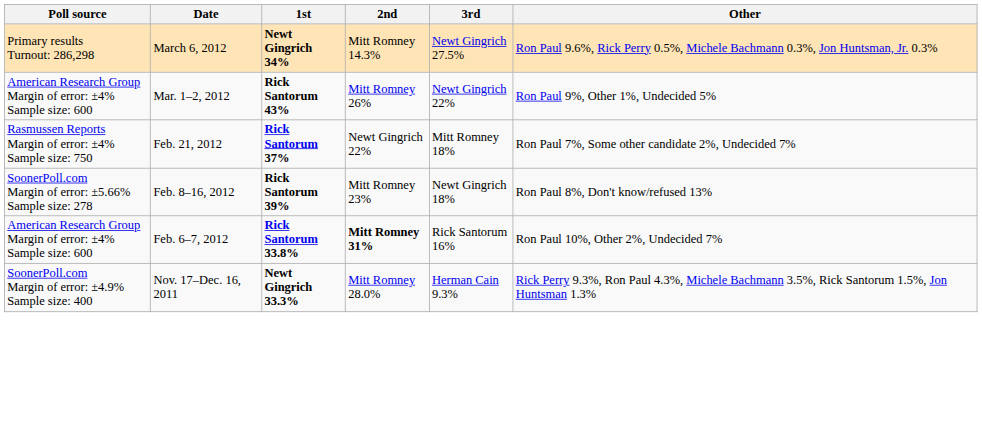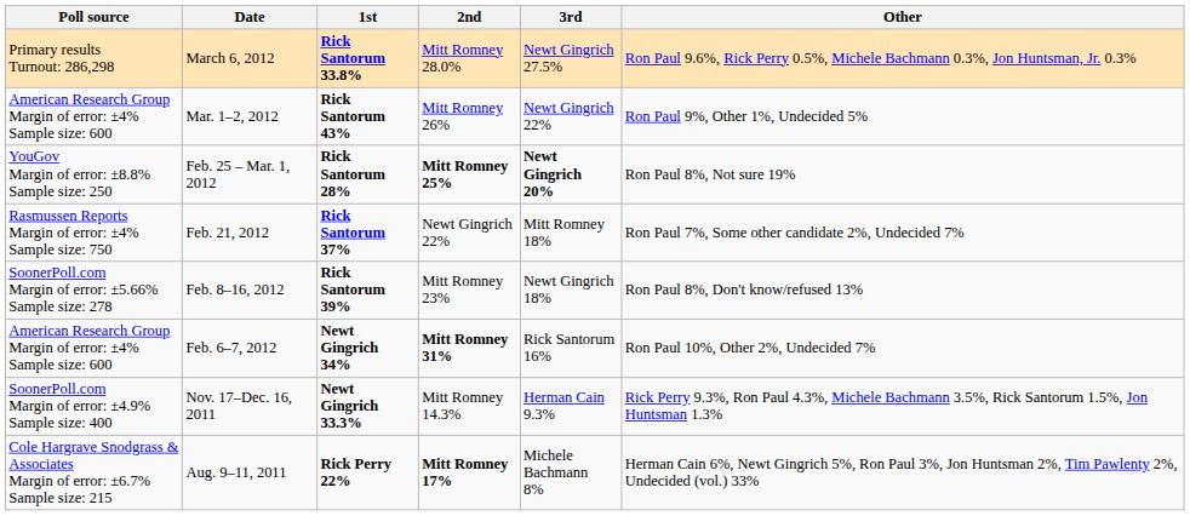March 6, 2012 | 1st: Newt Gingrich 34% -> Rick Santorum 33.8%
March 6, 2012 | 2nd: Mitt Romney 14.3% -> Mitt Romney 28.0%
+ row: YouGov Margin of error: ±8.8% Sample size: 250 | Feb. 25 – Mar. 1, 2012 | Rick Santorum 28% | Mitt Romney 25% | Newt Gingrich 20% | Ron Paul 8%, Not sure 19%
Feb. 6–7, 2012 | 1st: Rick Santorum 33.8% -> Newt Gingrich 34%
Nov. 17–Dec. 16, 2011 | 2nd: Mitt Romney 28.0% -> Mitt Romney 14.3%
+ row: Cole Hargrave Snodgrass & Associates Margin of error: ±6.7% Sample size: 215 | Aug. 9–11, 2011 | Rick Perry 22% | Mitt Romney 17% | Michele Bachmann 8% | Herman Cain 6%, Newt Gingrich 5%, Ron Paul 3%, Jon Huntsman 2%, Tim Pawlenty 2%, Undecided (vol.) 33%
